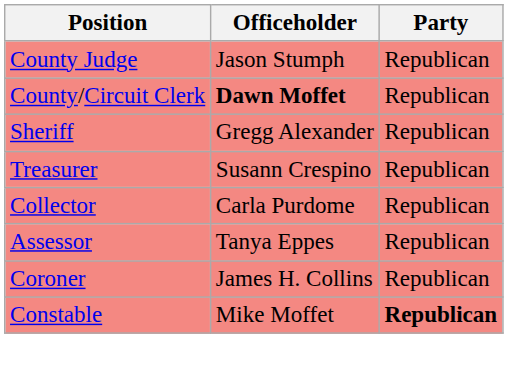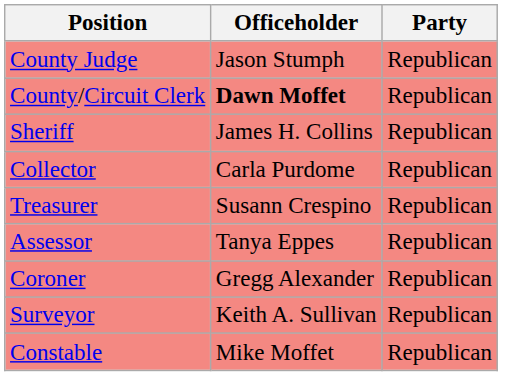Sheriff | Officeholder: Gregg Alexander -> James H. Collins
rows swapped: Treasurer <-> Collector
Coroner | Officeholder: James H. Collins -> Gregg Alexander
+ row: Surveyor | Keith A. Sullivan | Republican
Constable | Party: bold -> normal
